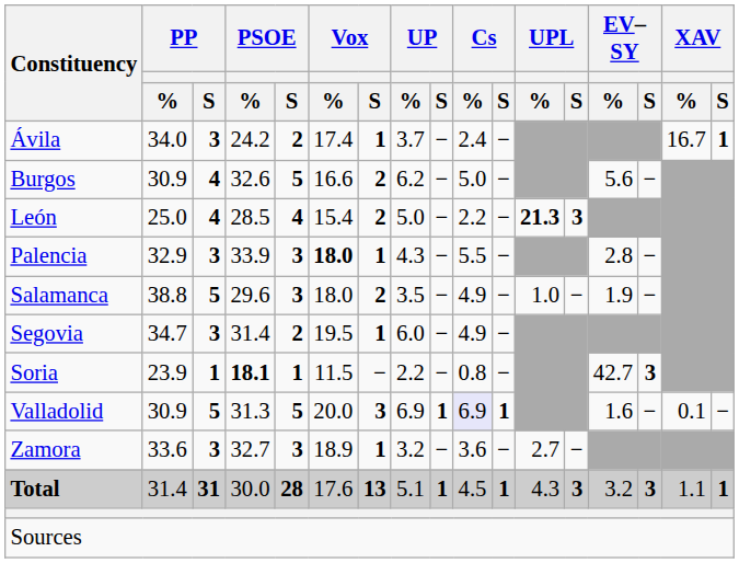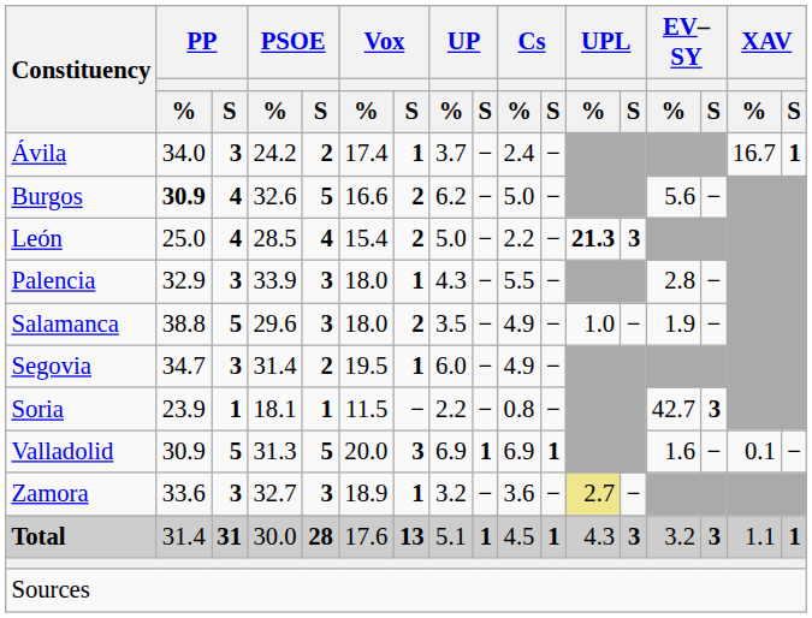Burgos | PP / %: normal -> bold
Palencia | Vox / %: bold -> normal
Soria | PSOE / %: bold -> normal
Valladolid | Cs / %: lavender background -> no background
Zamora | UPL / %: no background -> khaki background
